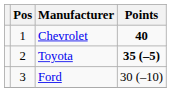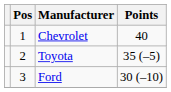Chevrolet | Points: bold -> normal
Toyota | Points: bold -> normal
